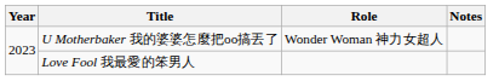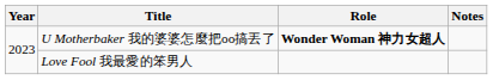U Motherbaker 我的婆婆怎麼把oo搞丟了 | Role: normal -> bold
